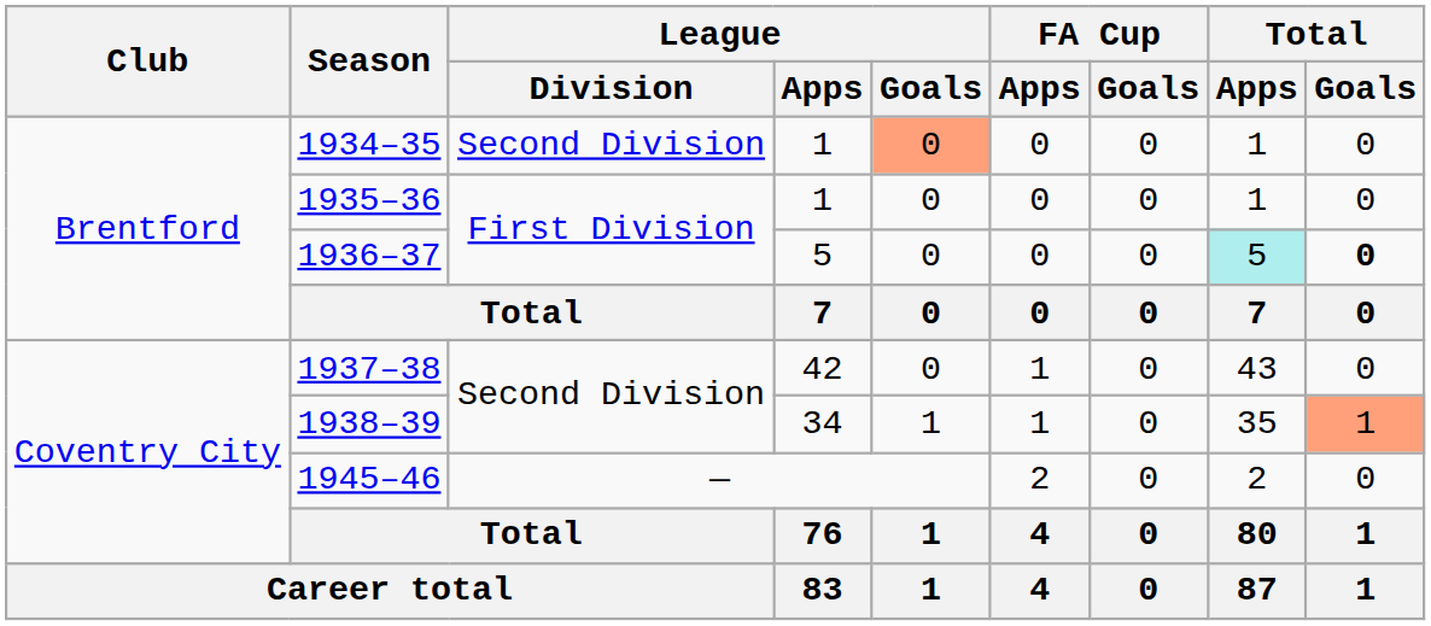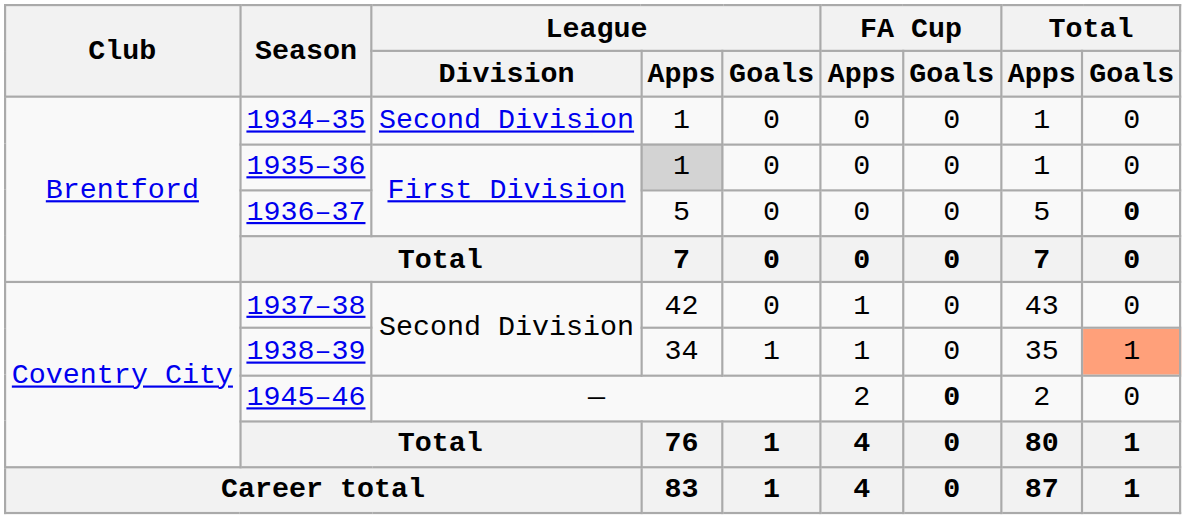1934–35 | League / Goals: lightsalmon background -> no background
1935–36 | League / Apps: no background -> lightgrey background
1936–37 | Total / Apps: paleturquoise background -> no background
1945–46 | FA Cup / Goals: normal -> bold
